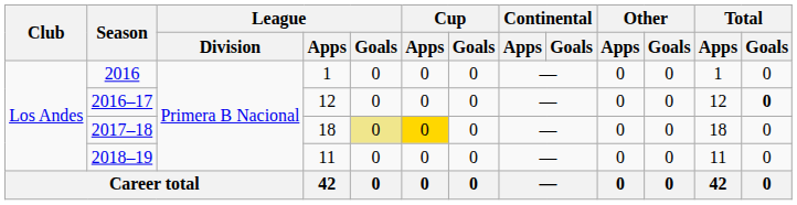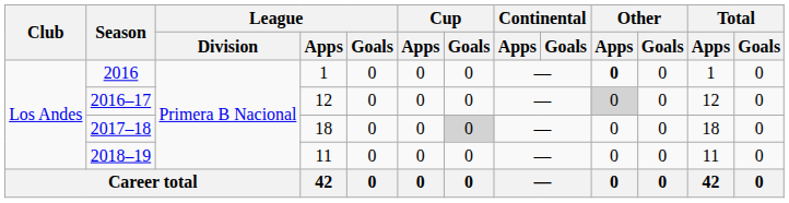2016 | Other / Apps: normal -> bold
2016–17 | Other / Apps: no background -> lightgrey background
2016–17 | Total / Goals: bold -> normal
2017–18 | League / Goals: khaki background -> no background
2017–18 | Cup / Apps: gold background -> no background
2017–18 | Cup / Goals: no background -> lightgrey background
